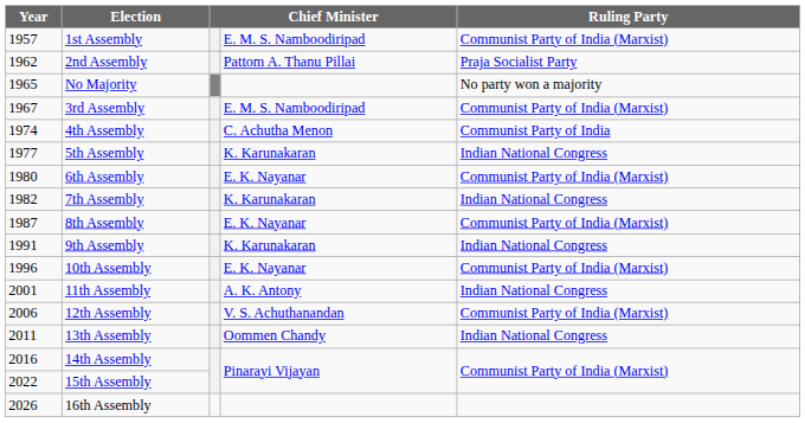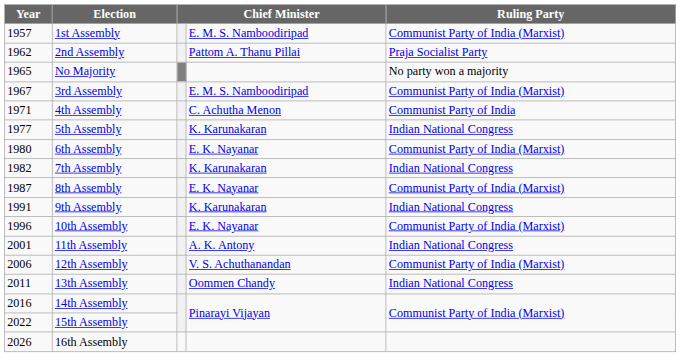4th Assembly | Year: 1974 -> 1971
